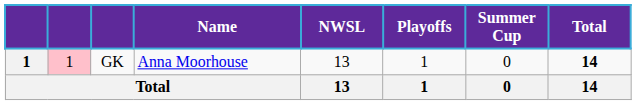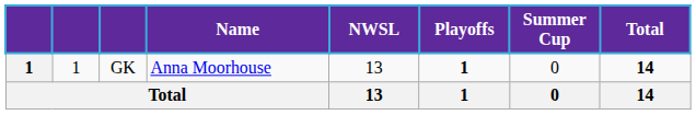GK | column 2: pink background -> no background
GK | Playoffs: normal -> bold
